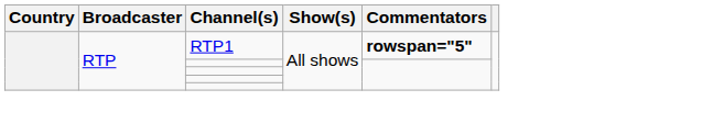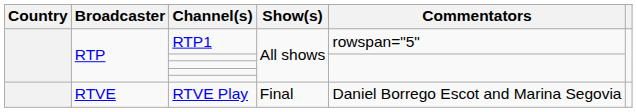RTP1 | Commentators: bold -> normal
+ row: RTVE | RTVE Play | Final | Daniel Borrego Escot and Marina Segovia
